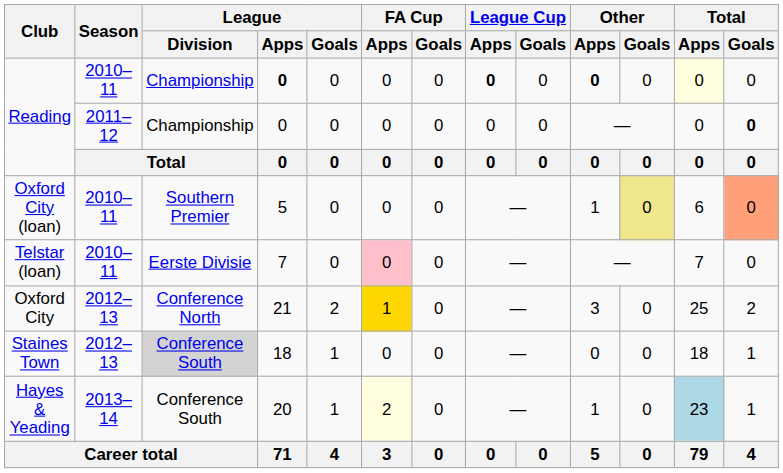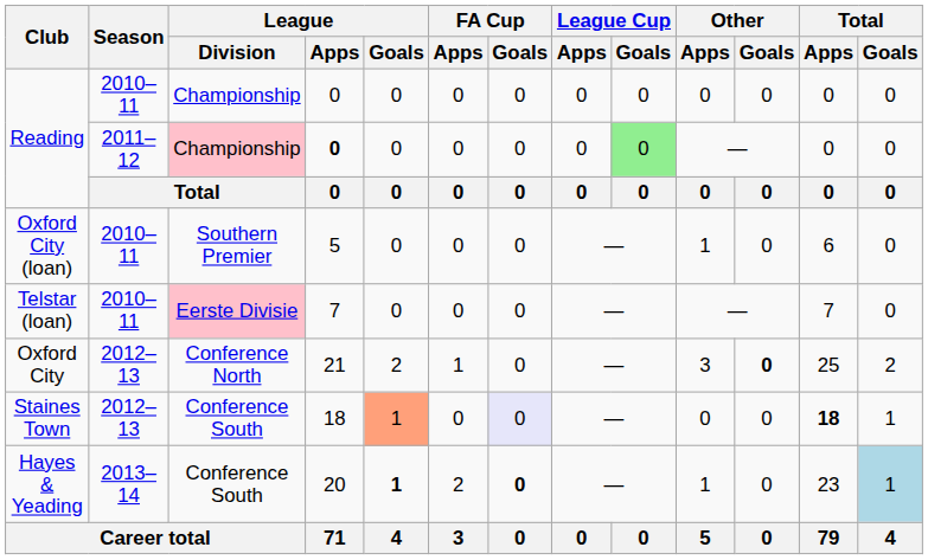Reading / 2010–11 | League / Apps: bold -> normal
Reading / 2010–11 | League Cup / Apps: bold -> normal
Reading / 2010–11 | Other / Apps: bold -> normal
Reading / 2010–11 | Total / Apps: lightyellow background -> no background
Reading / 2011–12 | League / Division: no background -> pink background
Reading / 2011–12 | League / Apps: normal -> bold
Reading / 2011–12 | League Cup / Goals: no background -> lightgreen background
Reading / 2011–12 | Total / Goals: bold -> normal
Oxford City (loan) | Other / Goals: khaki background -> no background
Oxford City (loan) | Total / Goals: lightsalmon background -> no background
Telstar (loan) | League / Division: no background -> pink background
Telstar (loan) | FA Cup / Apps: pink background -> no background
Oxford City | FA Cup / Apps: gold background -> no background
Oxford City | Other / Goals: normal -> bold
Staines Town | League / Division: lightgrey background -> no background
Staines Town | League / Goals: no background -> lightsalmon background
Staines Town | FA Cup / Goals: no background -> lavender background
Staines Town | Total / Apps: normal -> bold
Hayes & Yeading | League / Goals: normal -> bold
Hayes & Yeading | FA Cup / Apps: lightyellow background -> no background
Hayes & Yeading | FA Cup / Goals: normal -> bold
Hayes & Yeading | Total / Apps: lightblue background -> no background
Hayes & Yeading | Total / Goals: no background -> lightblue background
